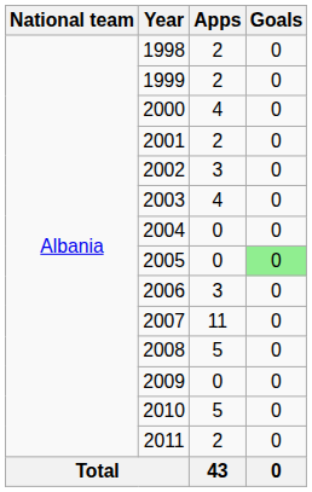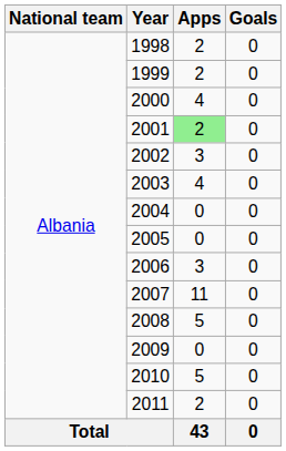2001 | Apps: no background -> lightgreen background
2005 | Goals: lightgreen background -> no background
